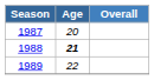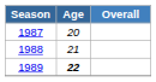1988 | Age: bold -> normal
1989 | Age: normal -> bold
